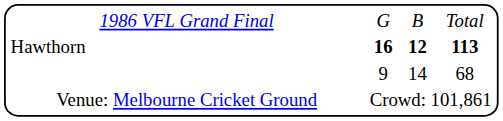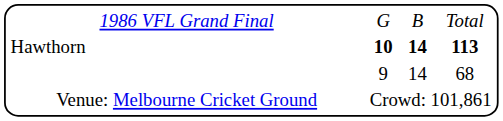Hawthorn | column 2: 16 -> 10
Hawthorn | column 3: 12 -> 14
